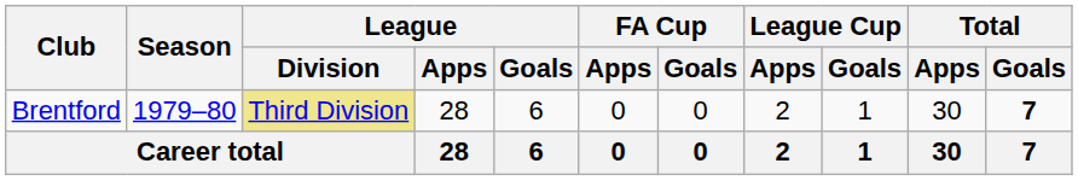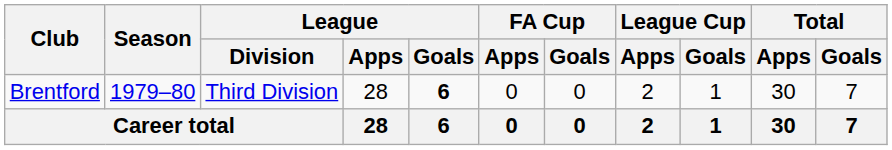Brentford | League / Division: khaki background -> no background
Brentford | League / Goals: normal -> bold
Brentford | Total / Goals: bold -> normal
